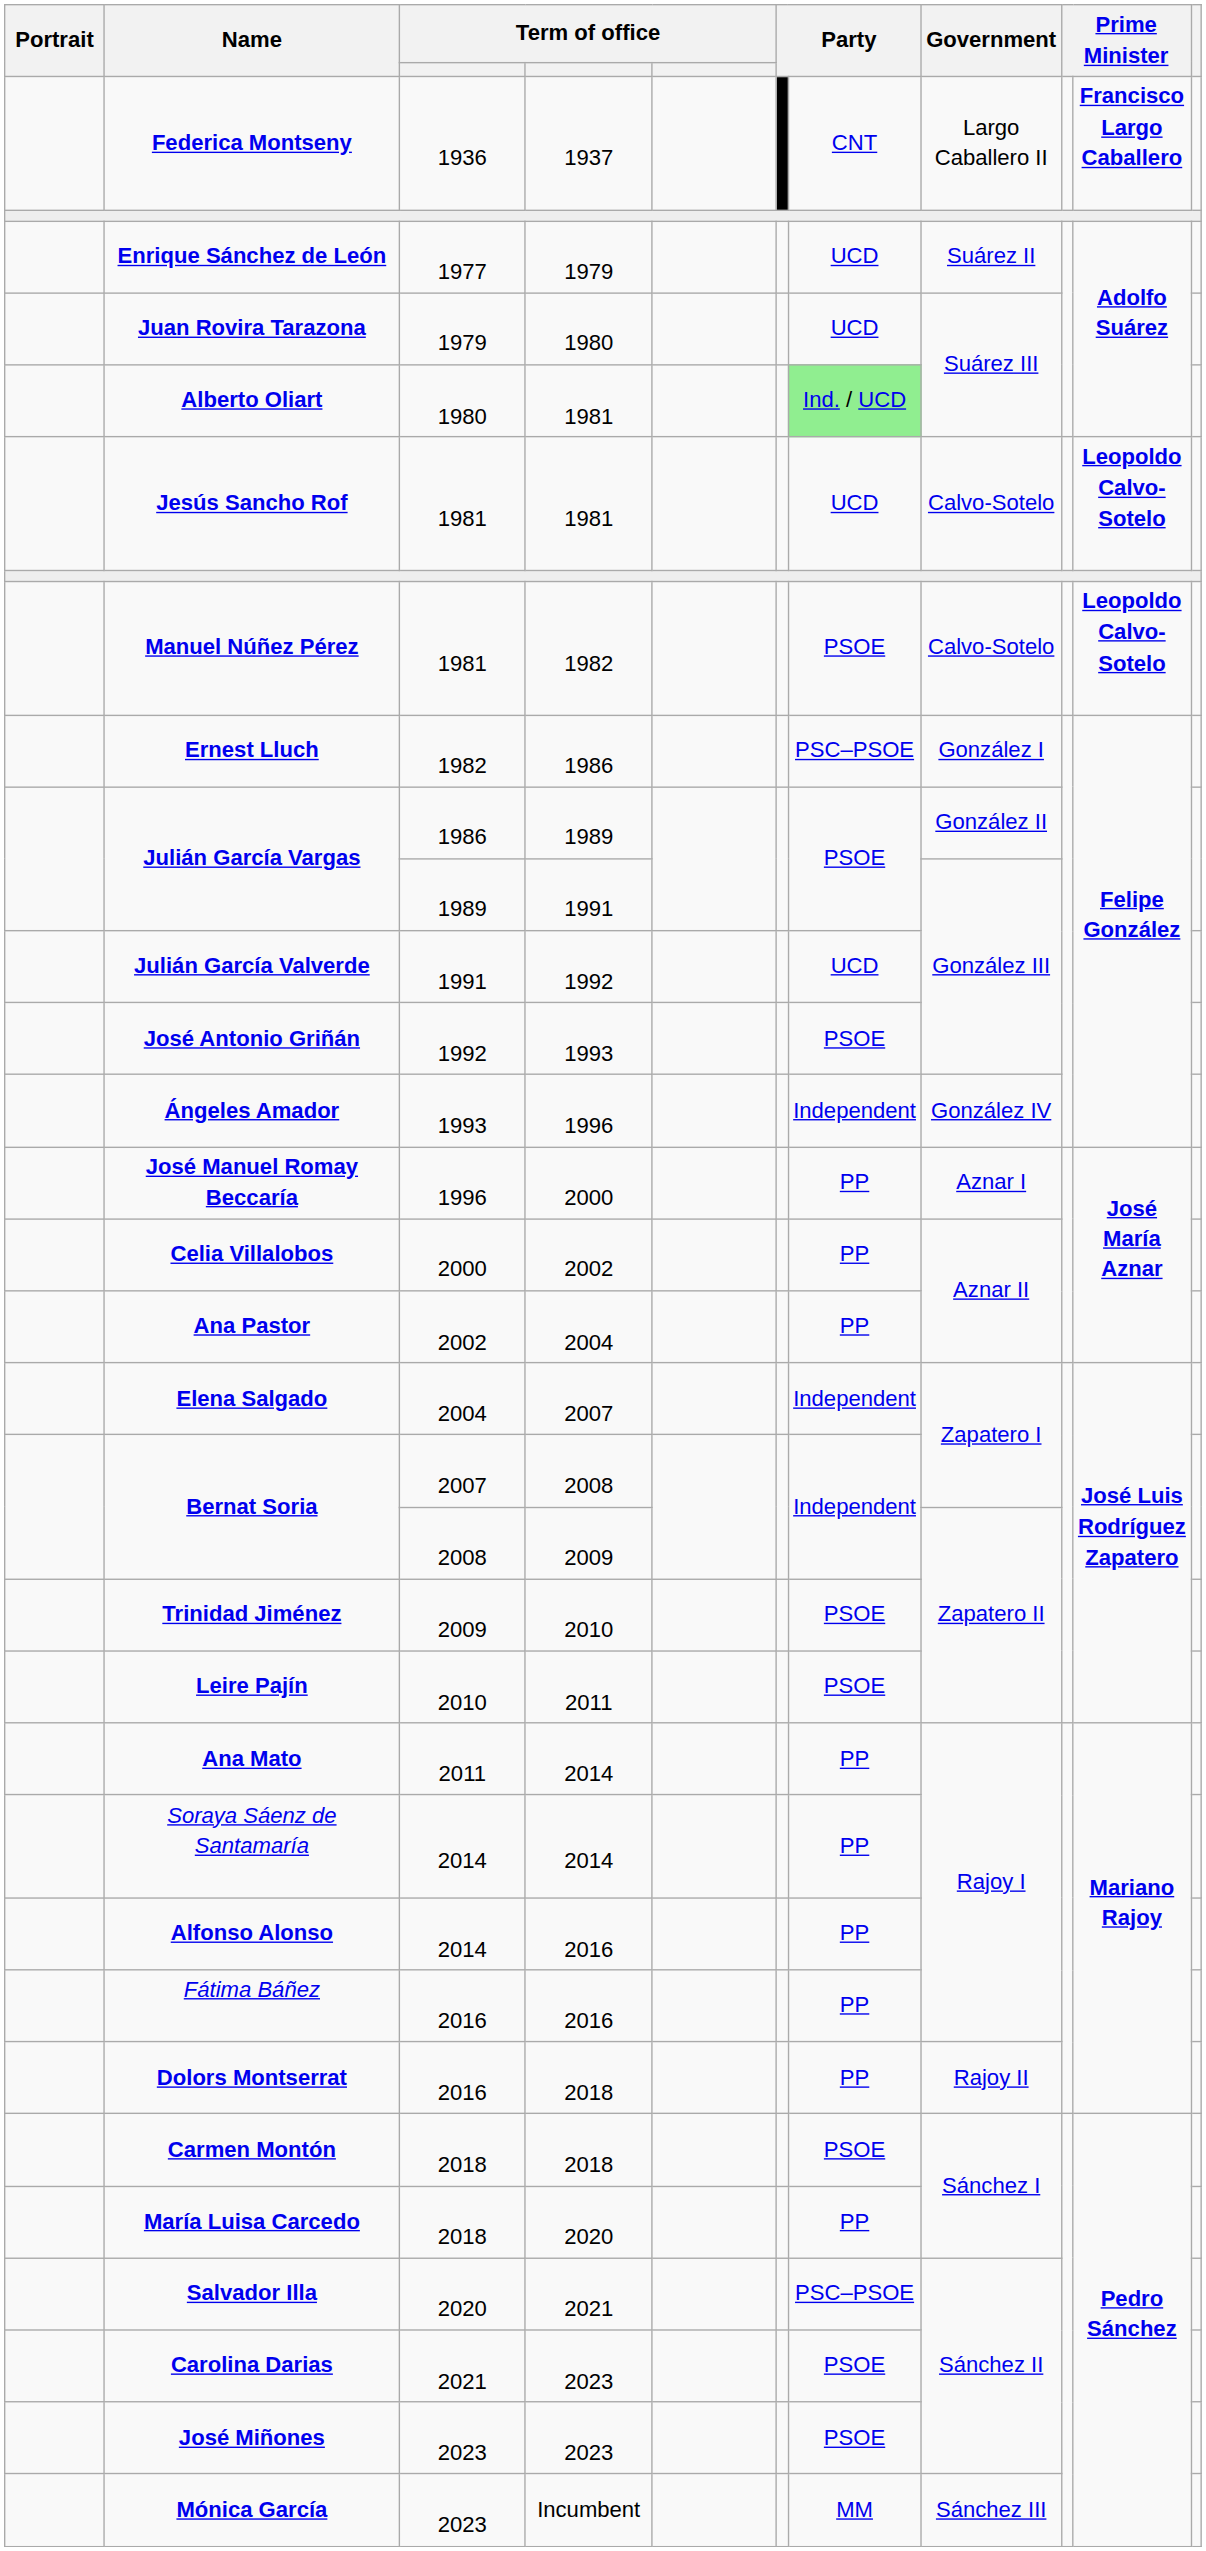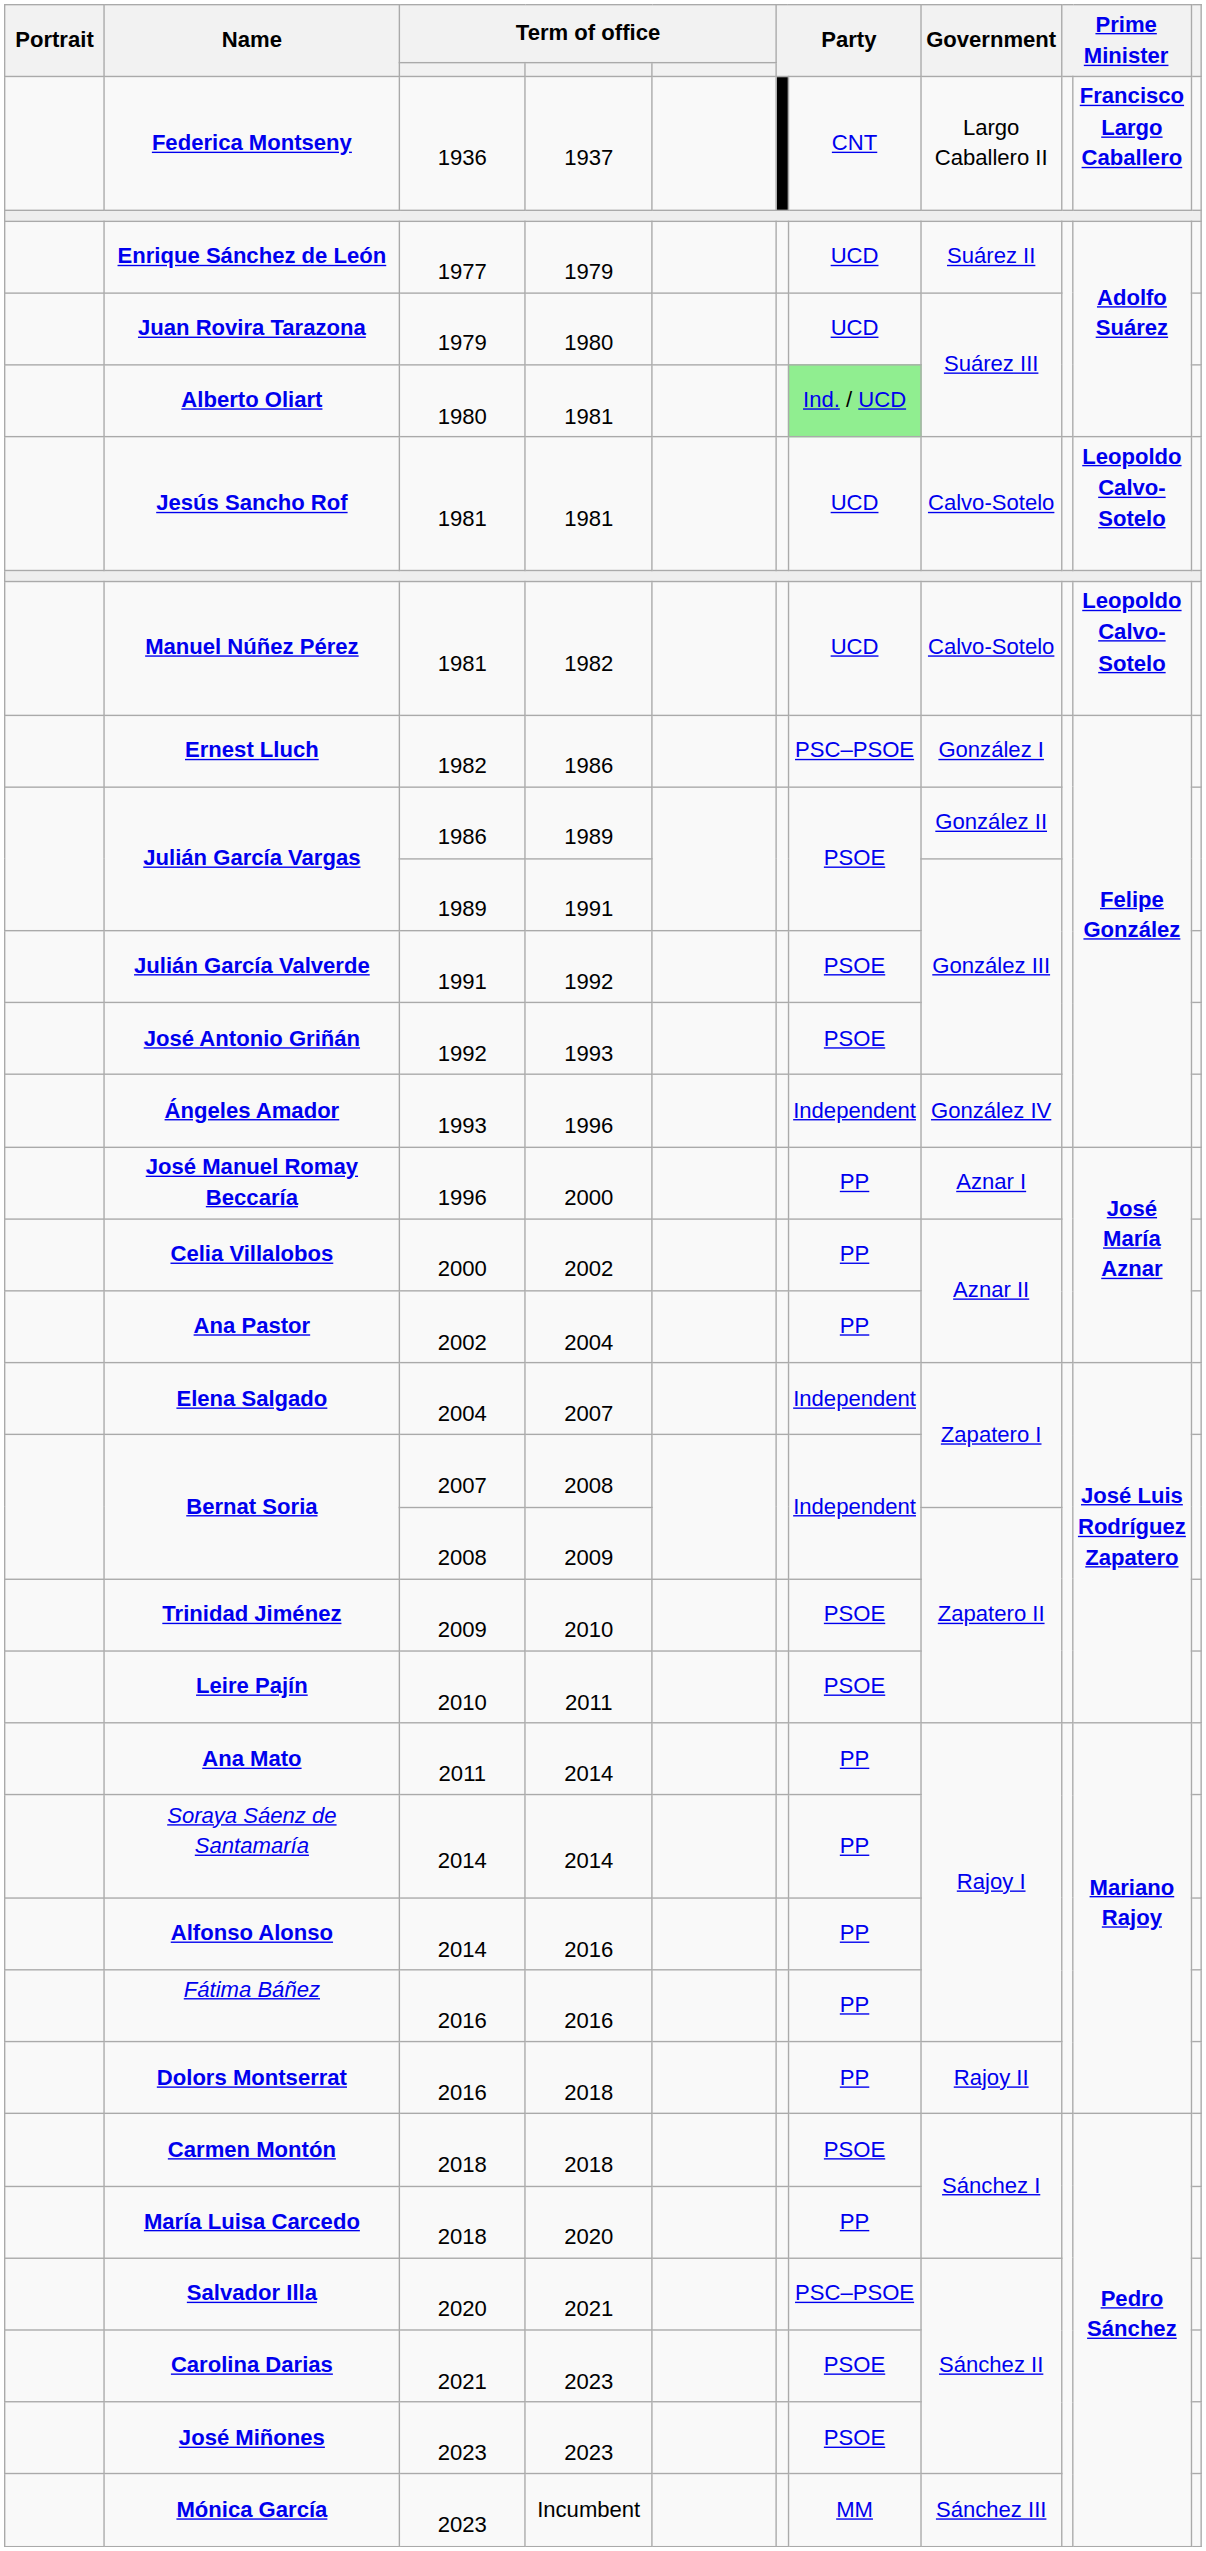Manuel Núñez Pérez | column 7: PSOE -> UCD
Julián García Valverde | column 7: UCD -> PSOE
